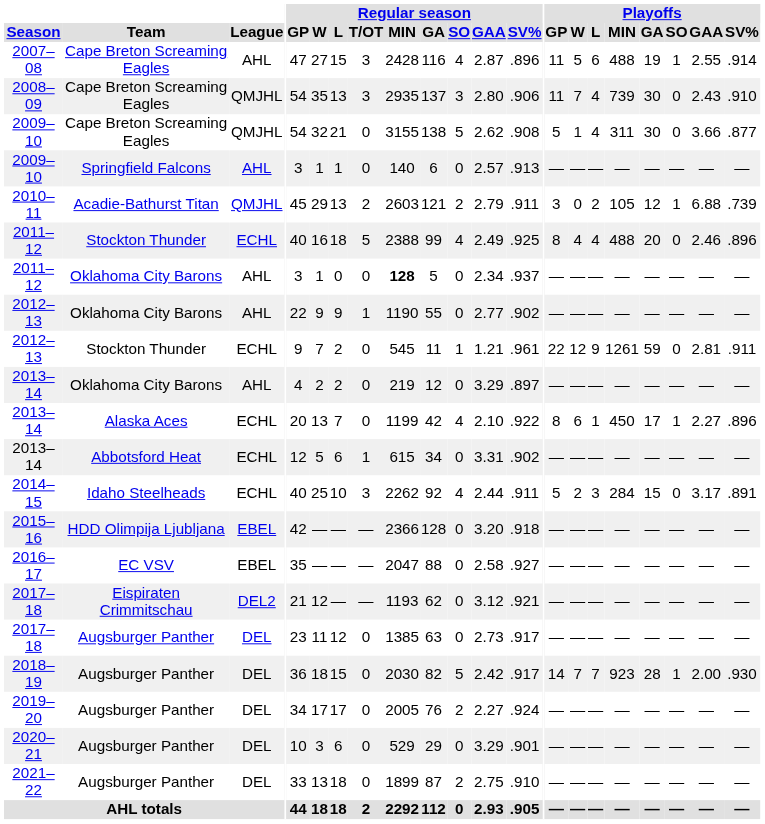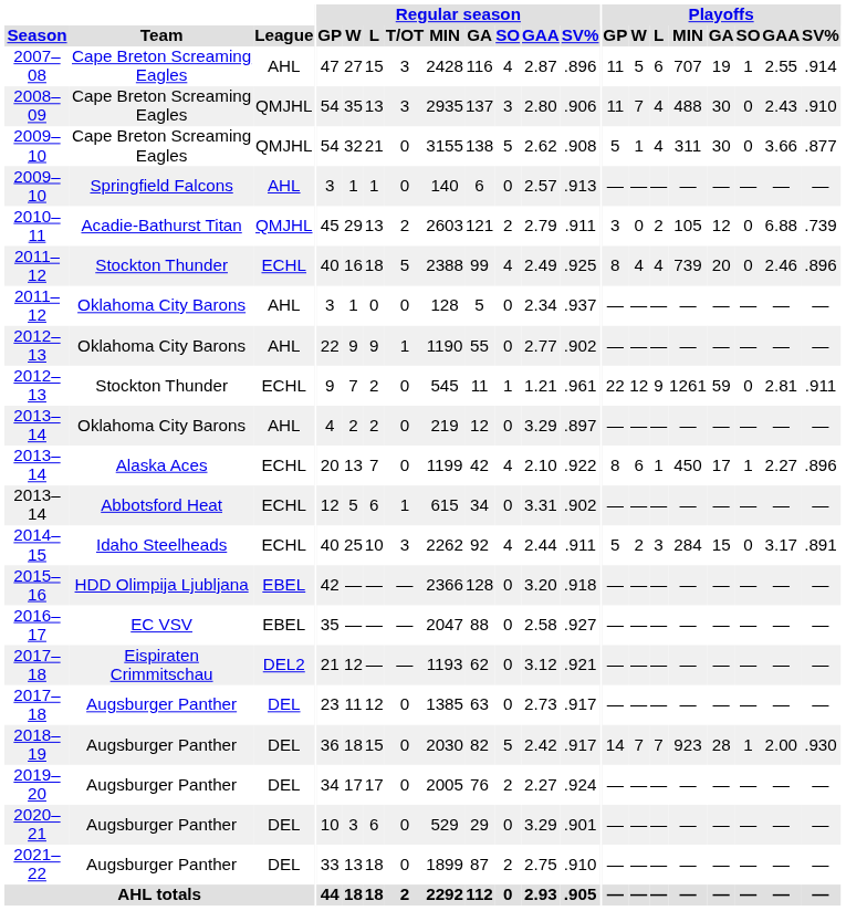2007–08 | Playoffs / MIN: 488 -> 707
2008–09 | Playoffs / MIN: 739 -> 488
2010–11 | Playoffs / SO: 1 -> 0
2011–12 / Stockton Thunder | Playoffs / MIN: 488 -> 739
2011–12 / Oklahoma City Barons | Regular season / MIN: bold -> normal
